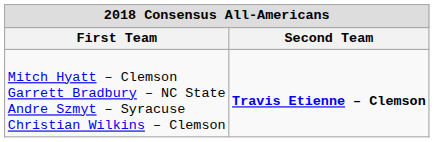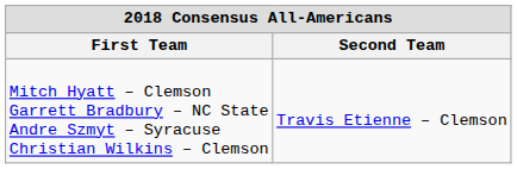row 3 | Second Team: bold -> normal
